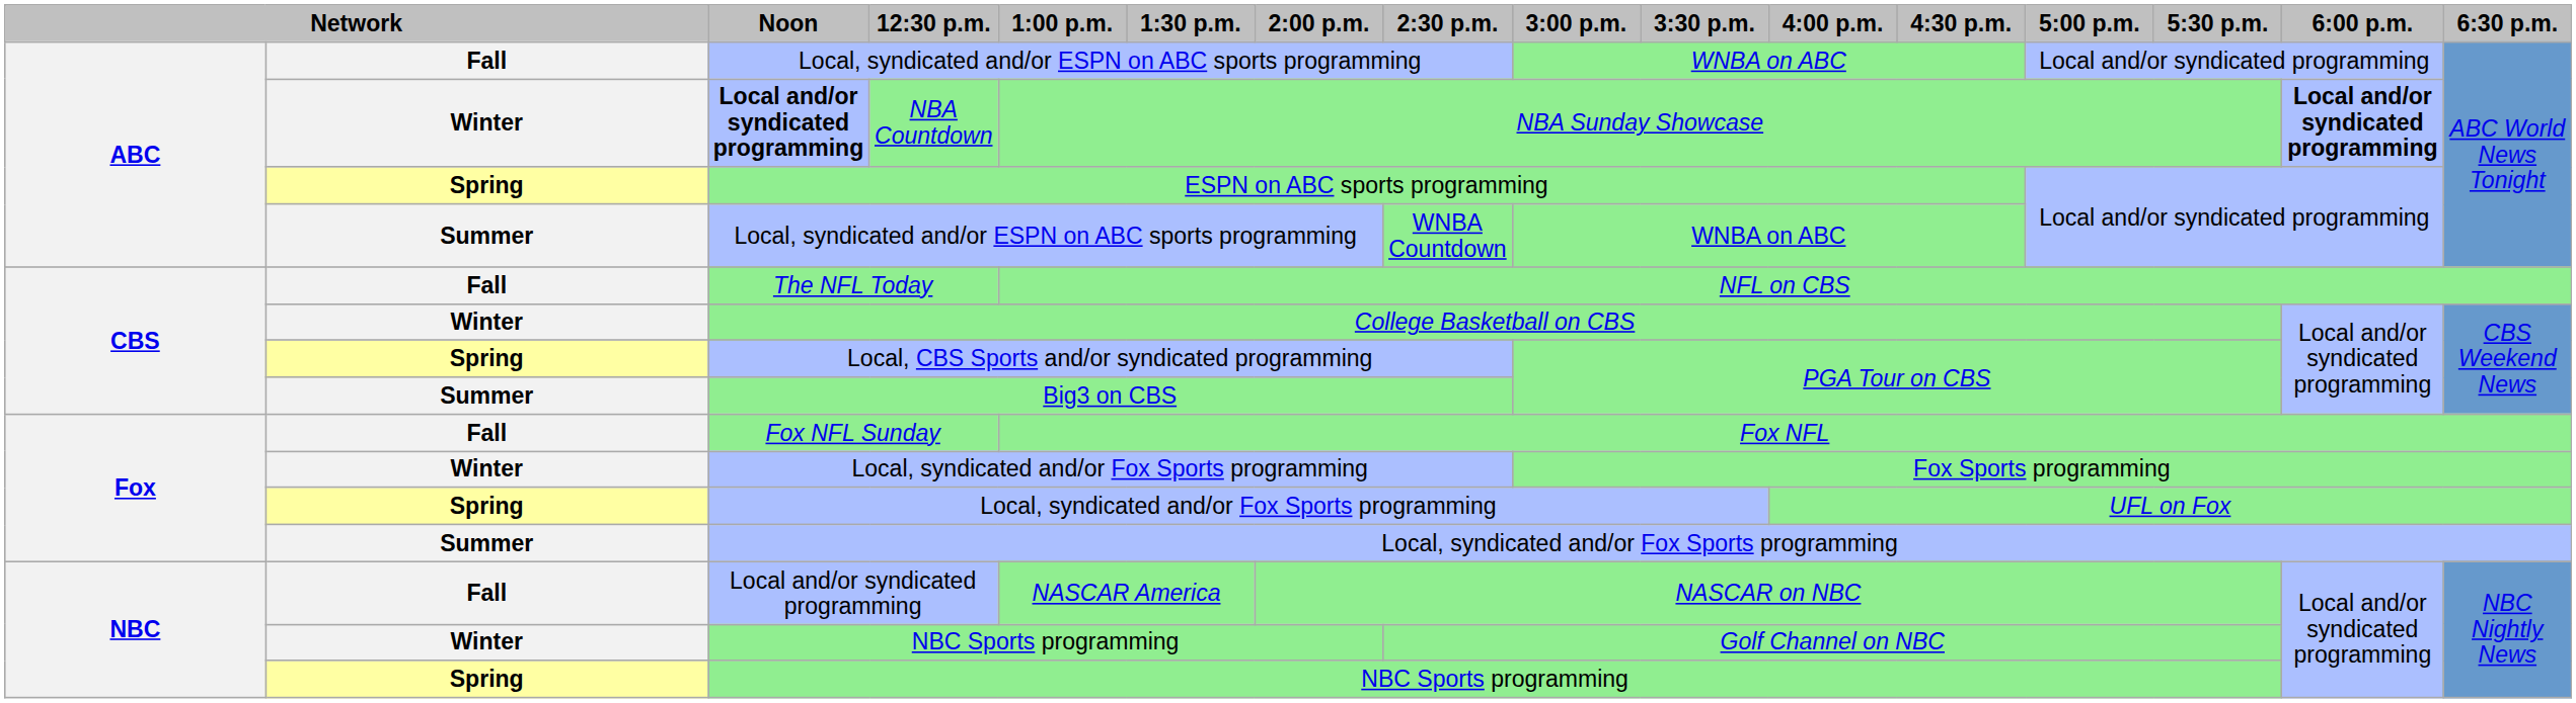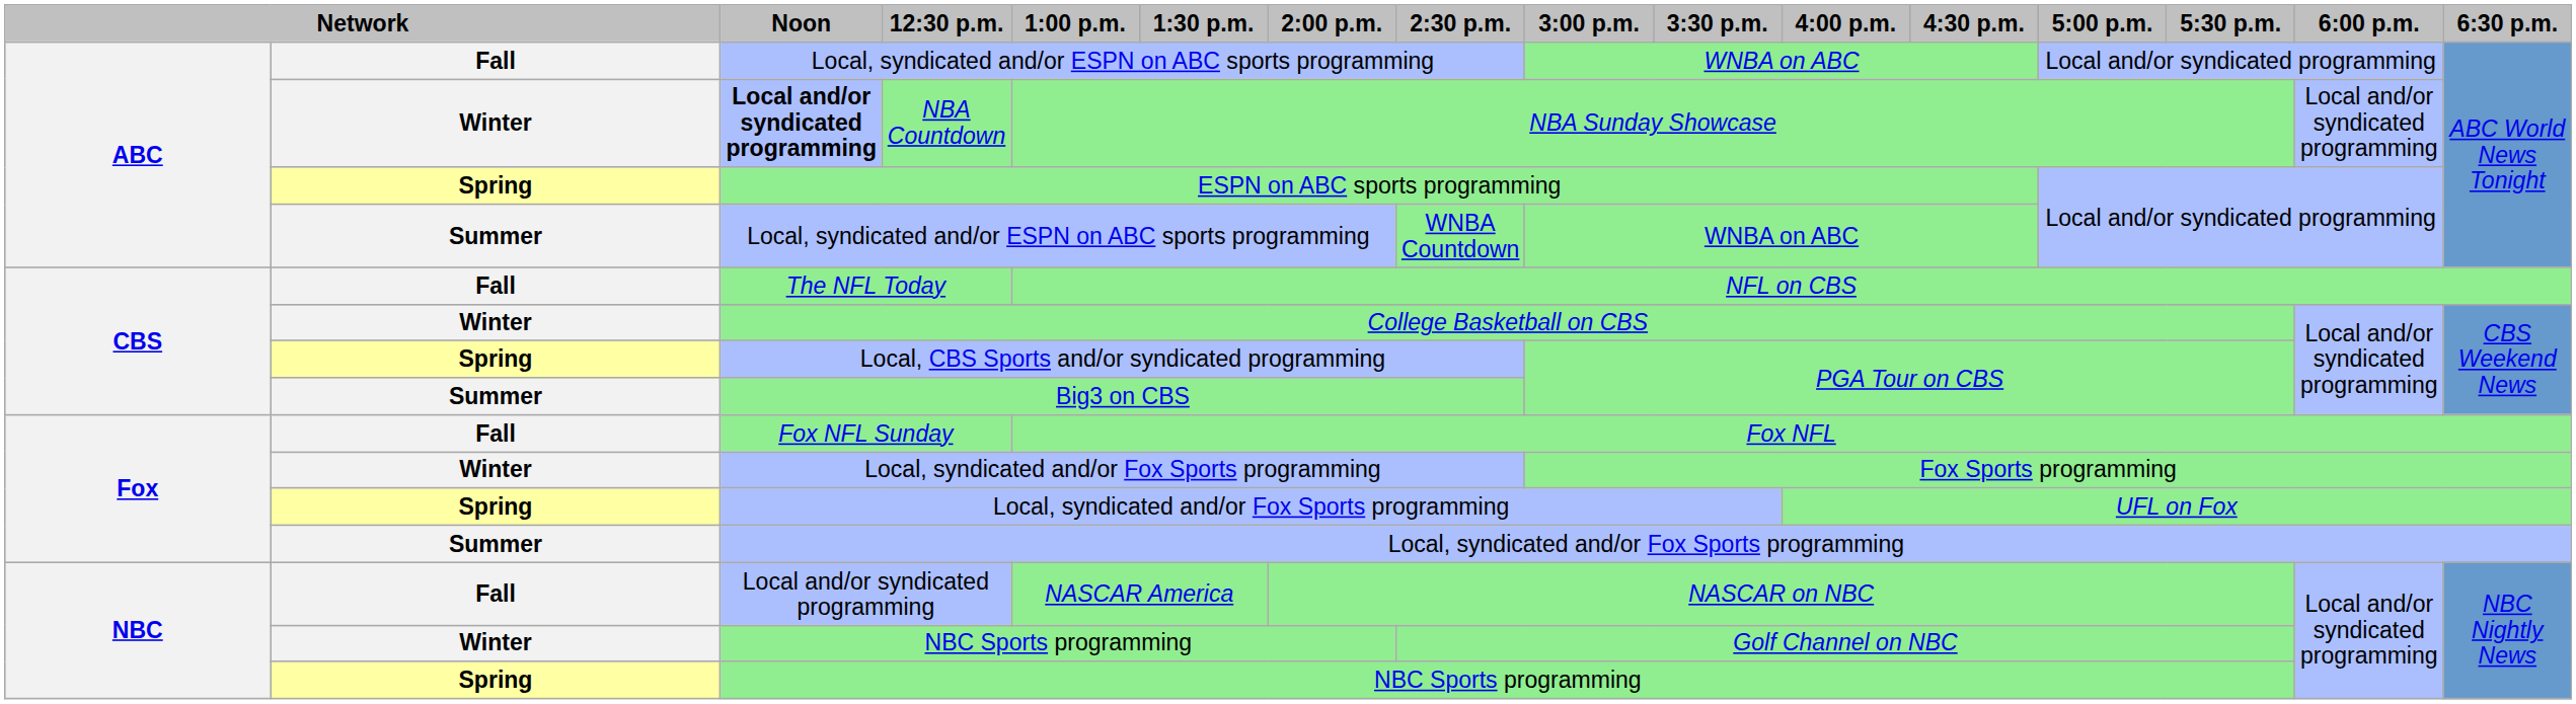NBA Countdown | 6:00 p.m.: bold -> normal
